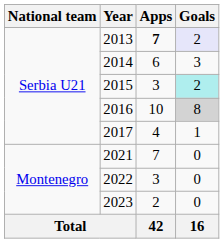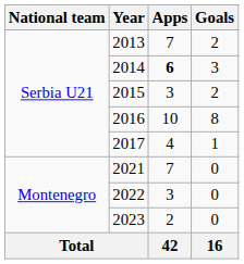2013 | Apps: bold -> normal
2013 | Goals: lavender background -> no background
2014 | Apps: normal -> bold
2015 | Goals: paleturquoise background -> no background
2016 | Goals: lightgrey background -> no background
